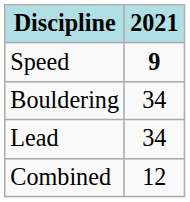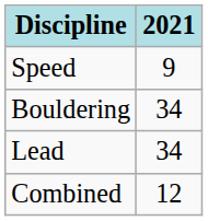Speed | 2021: bold -> normal
